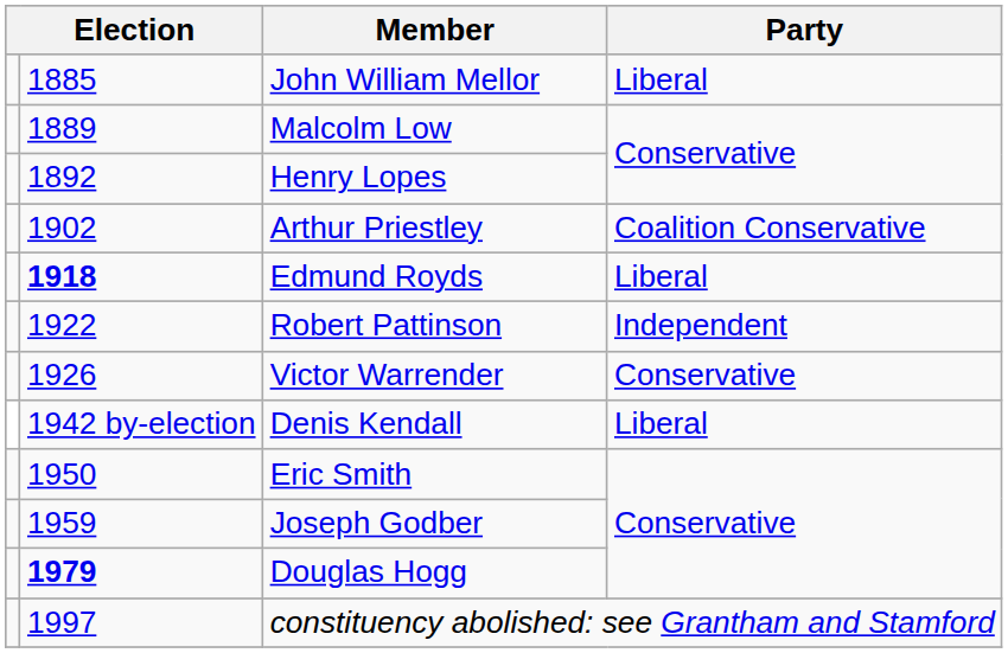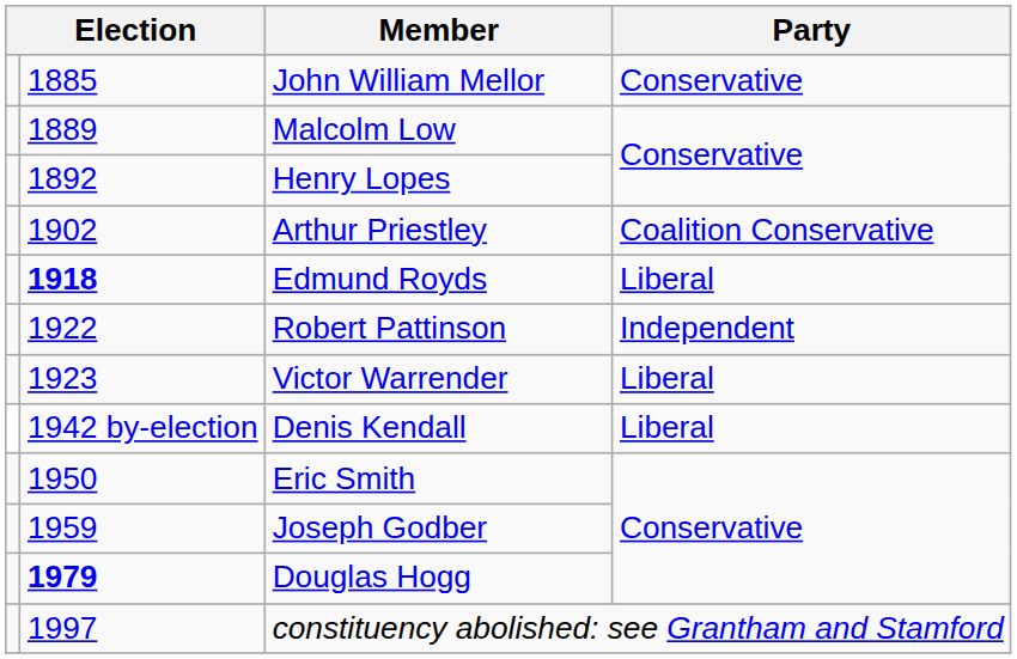John William Mellor | Party: Liberal -> Conservative
Victor Warrender | column 2: 1926 -> 1923
Victor Warrender | Party: Conservative -> Liberal
